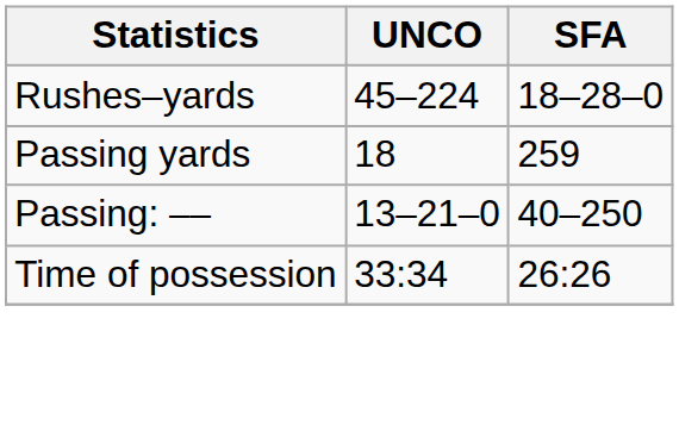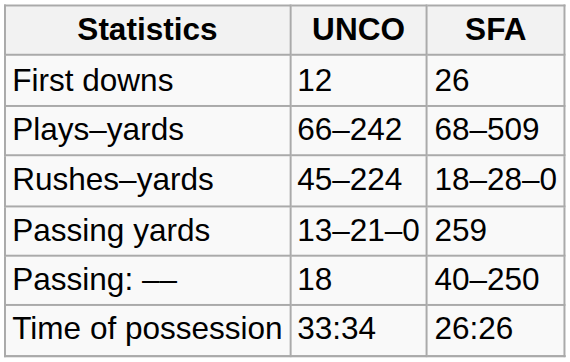+ row: First downs | 12 | 26
+ row: Plays–yards | 66–242 | 68–509
Passing yards | UNCO: 18 -> 13–21–0
Passing: –– | UNCO: 13–21–0 -> 18
